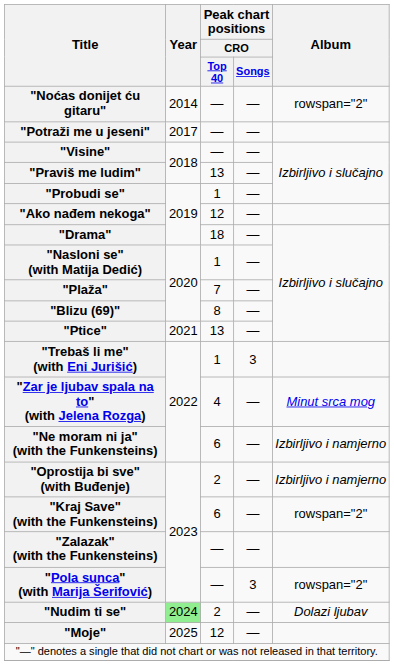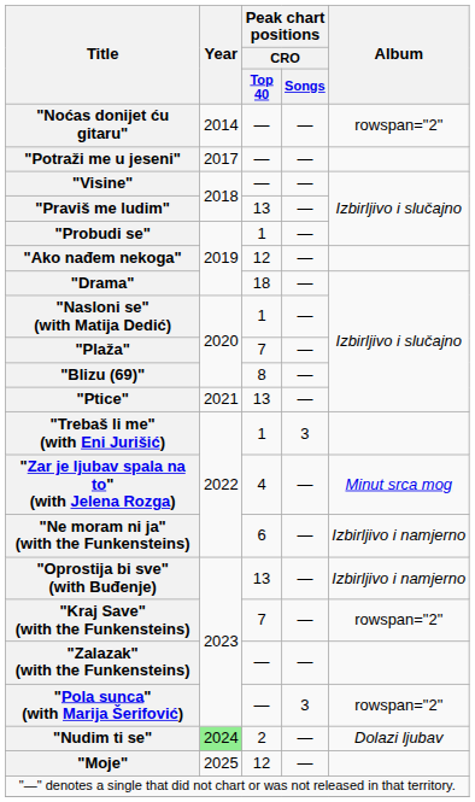"Oprostija bi sve" (with Buđenje) | Peak chart positions / CRO / Top 40: 2 -> 13
"Kraj Save" (with the Funkensteins) | Peak chart positions / CRO / Top 40: 6 -> 7
